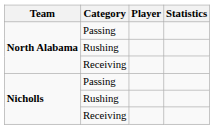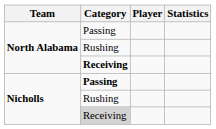North Alabama / Receiving | Category: normal -> bold
Nicholls / Passing | Category: normal -> bold
Nicholls / Receiving | Category: no background -> lightgrey background
